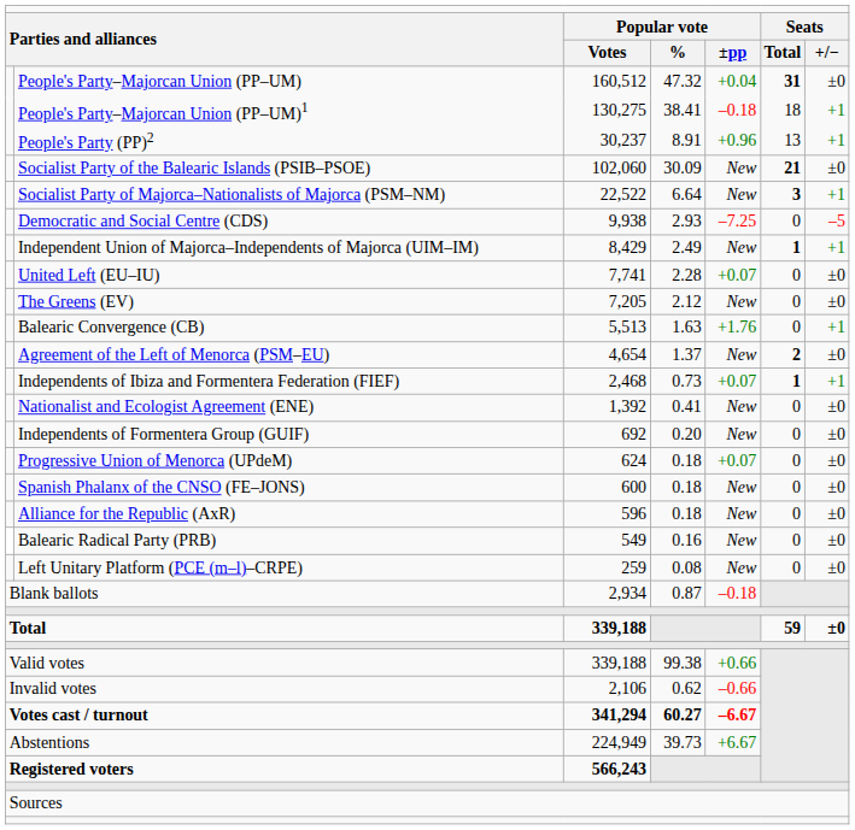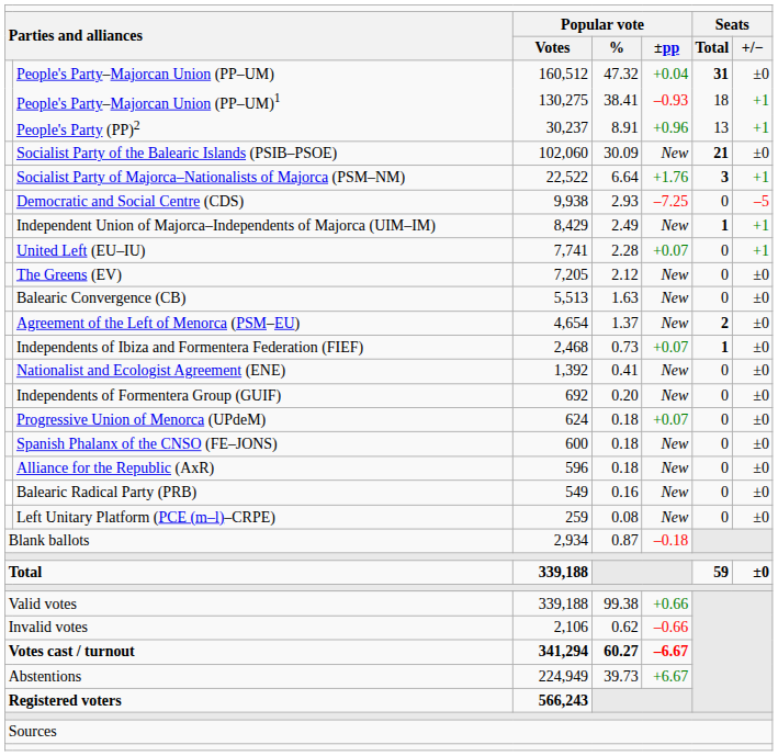People's Party–Majorcan Union (PP–UM)1 | column 5: –0.18 -> –0.93
Socialist Party of Majorca–Nationalists of Majorca (PSM–NM) | column 5: New -> +1.76
United Left (EU–IU) | column 7: ±0 -> +1
Balearic Convergence (CB) | column 5: +1.76 -> New
Balearic Convergence (CB) | column 7: +1 -> ±0
Independents of Ibiza and Formentera Federation (FIEF) | column 7: +1 -> ±0
